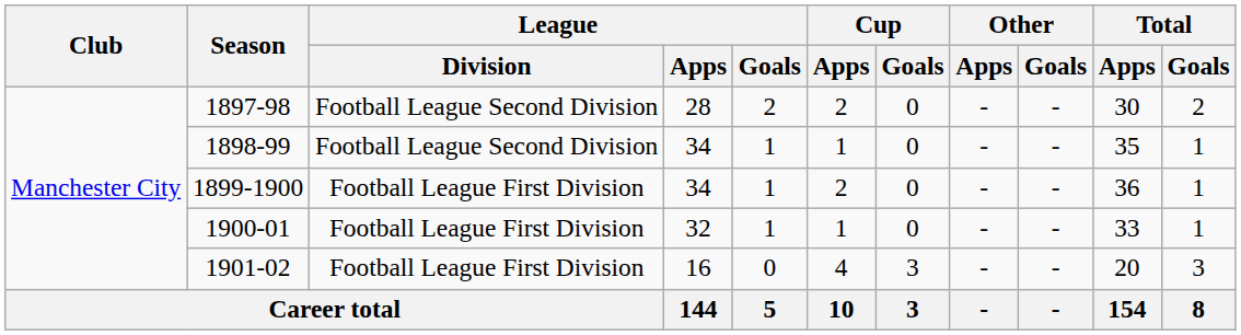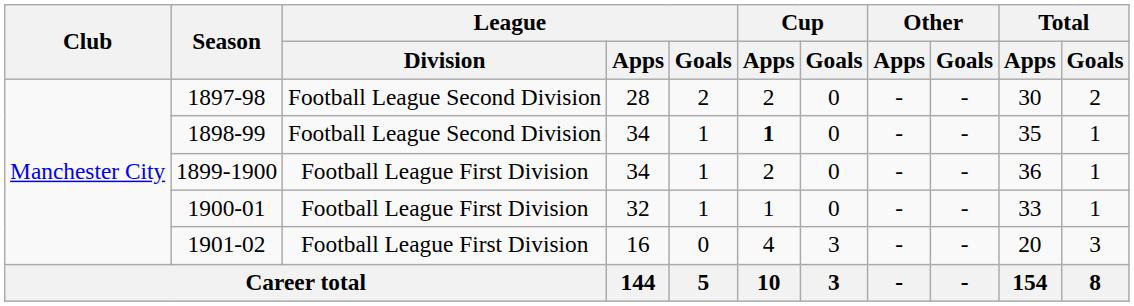1898-99 | Cup / Apps: normal -> bold
